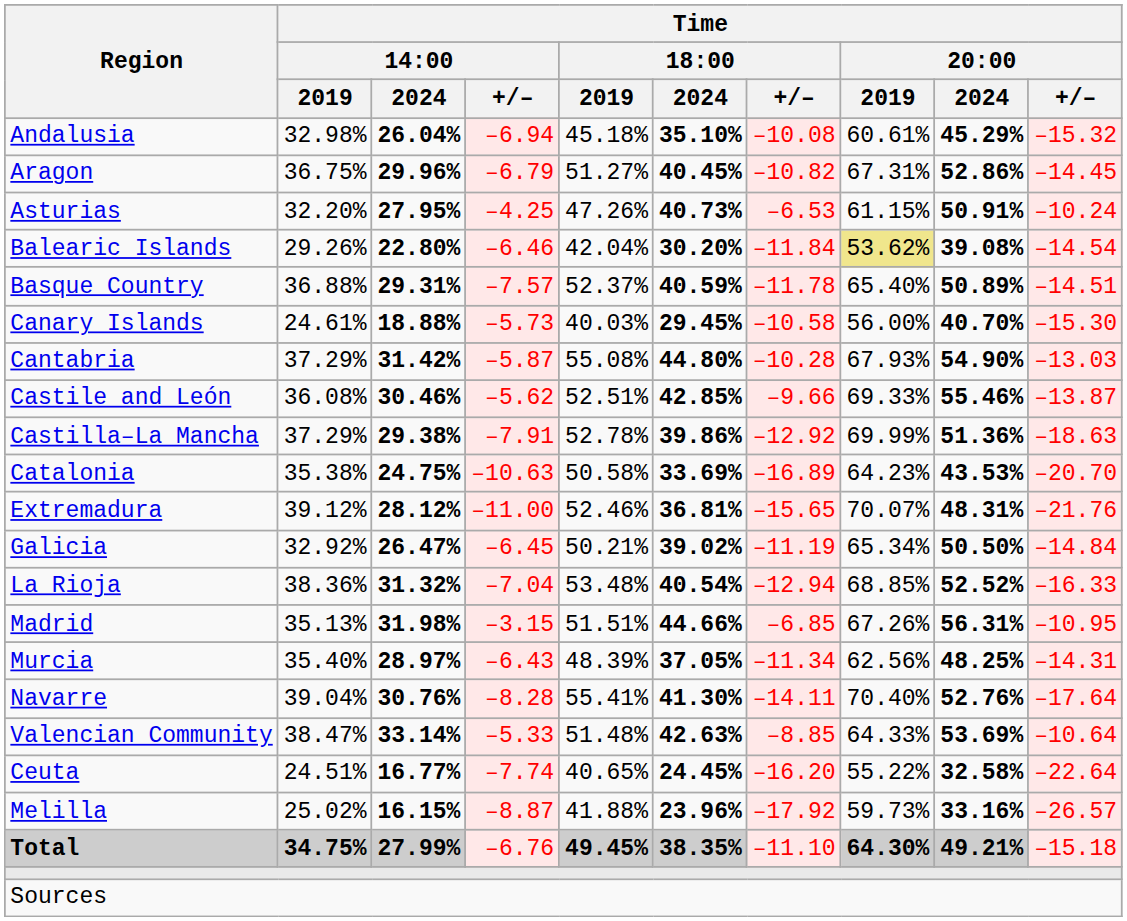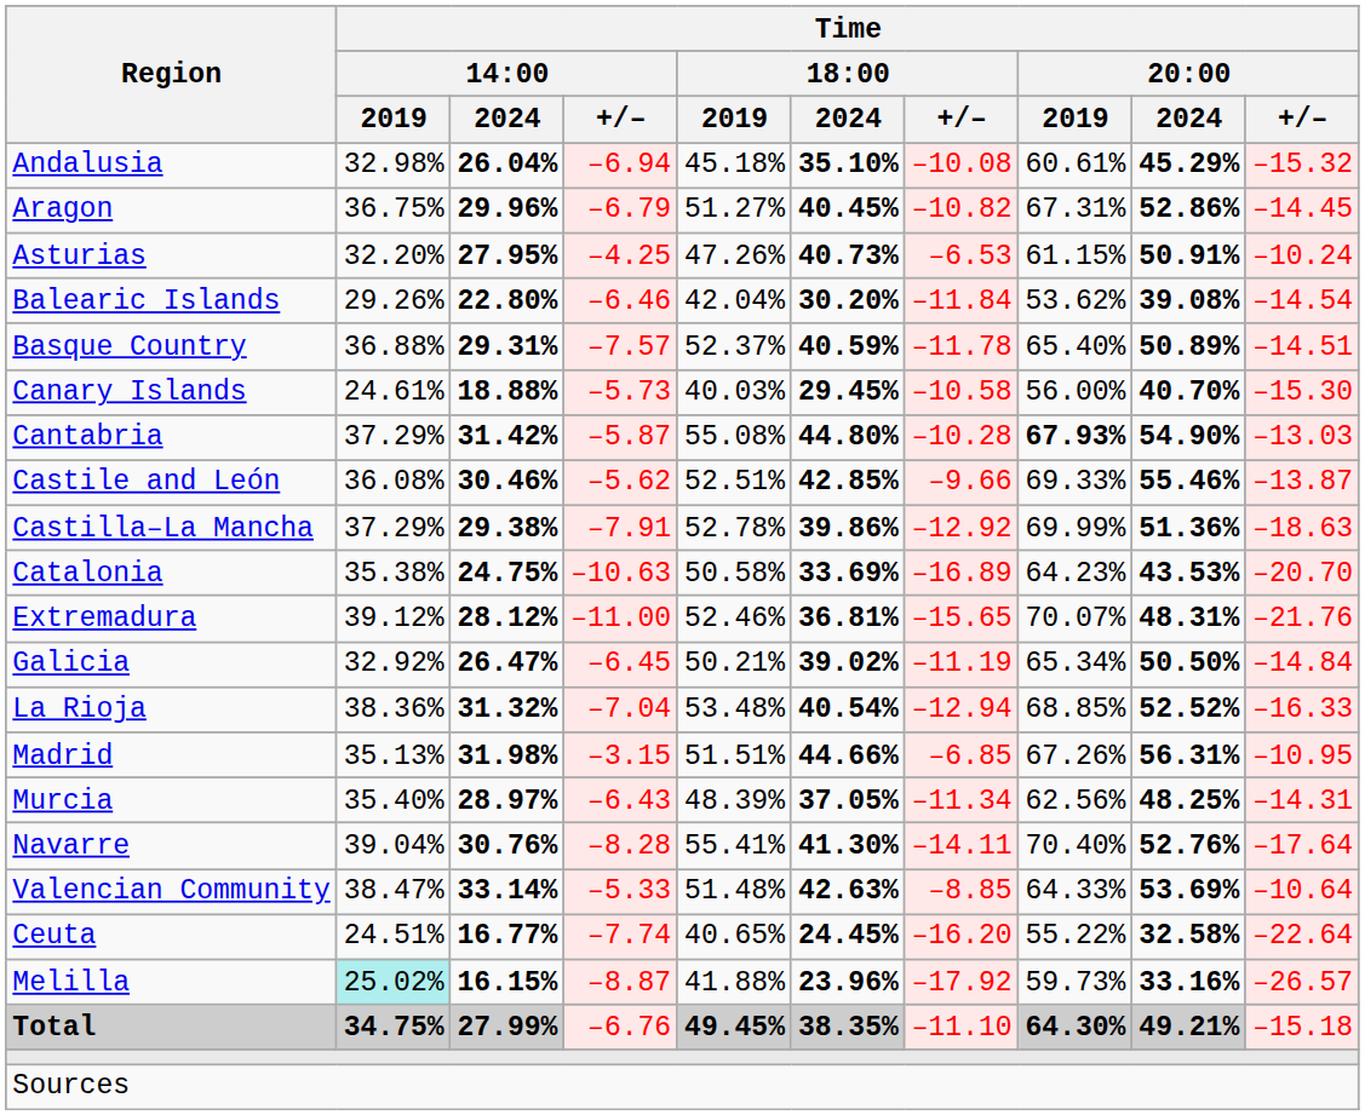Balearic Islands | Time / 20:00 / 2019: khaki background -> no background
Cantabria | Time / 20:00 / 2019: normal -> bold
Melilla | Time / 14:00 / 2019: no background -> paleturquoise background
